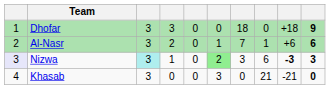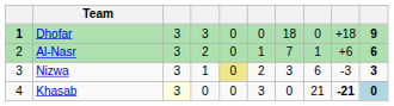Dhofar | column 1: normal -> bold
Nizwa | column 1: lavender background -> no background
Nizwa | column 3: paleturquoise background -> no background
Nizwa | column 5: no background -> khaki background
Nizwa | column 6: lightgreen background -> no background
Nizwa | column 9: bold -> normal
Khasab | column 3: no background -> lightyellow background
Khasab | column 9: normal -> bold
Khasab | column 10: no background -> lightblue background
